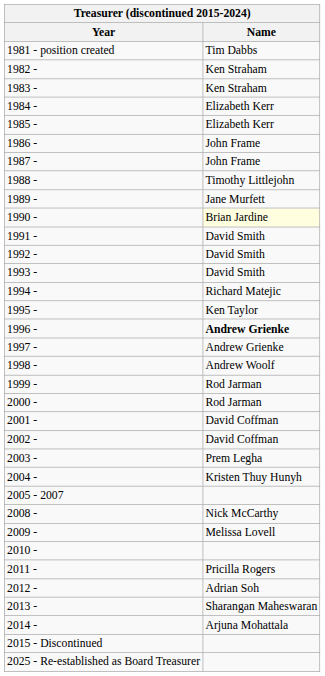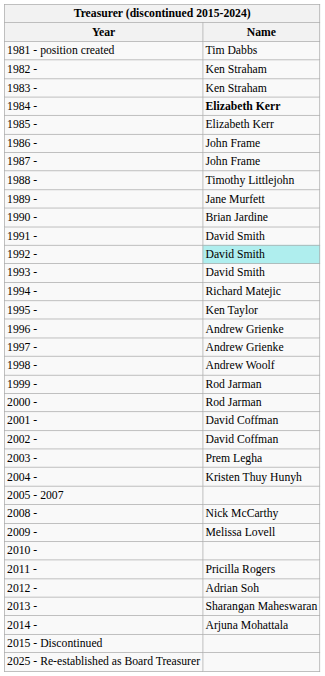1984 - | Name: normal -> bold
1990 - | Name: lightyellow background -> no background
1992 - | Name: no background -> paleturquoise background
1996 - | Name: bold -> normal
